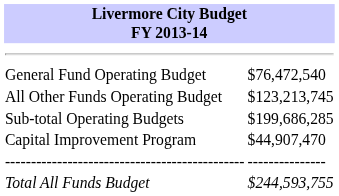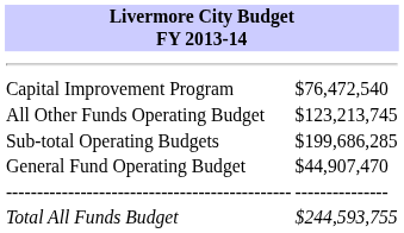row 2 | column 1: General Fund Operating Budget -> Capital Improvement Program
row 5 | column 1: Capital Improvement Program -> General Fund Operating Budget
